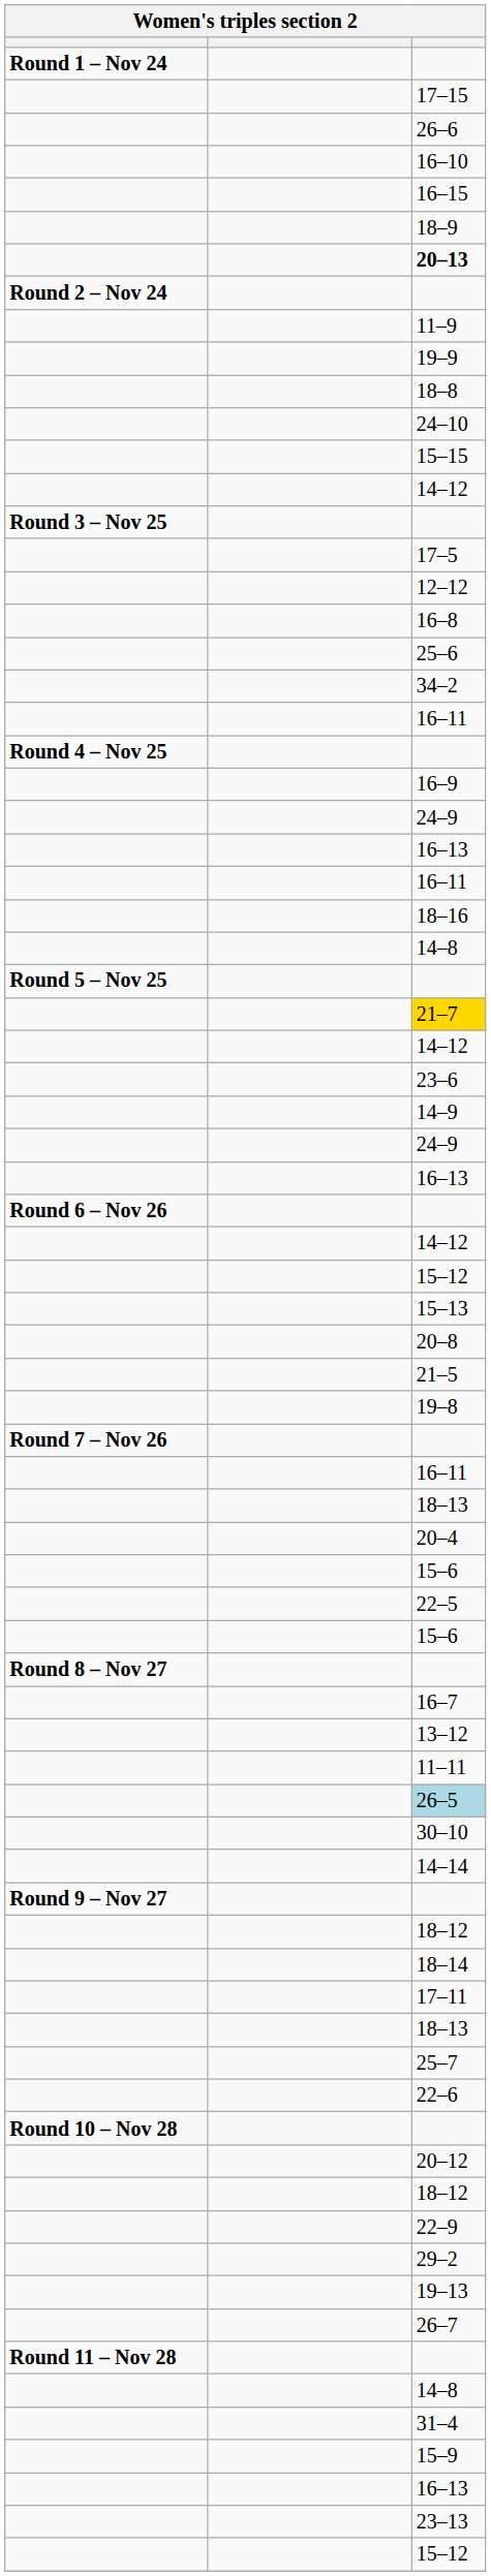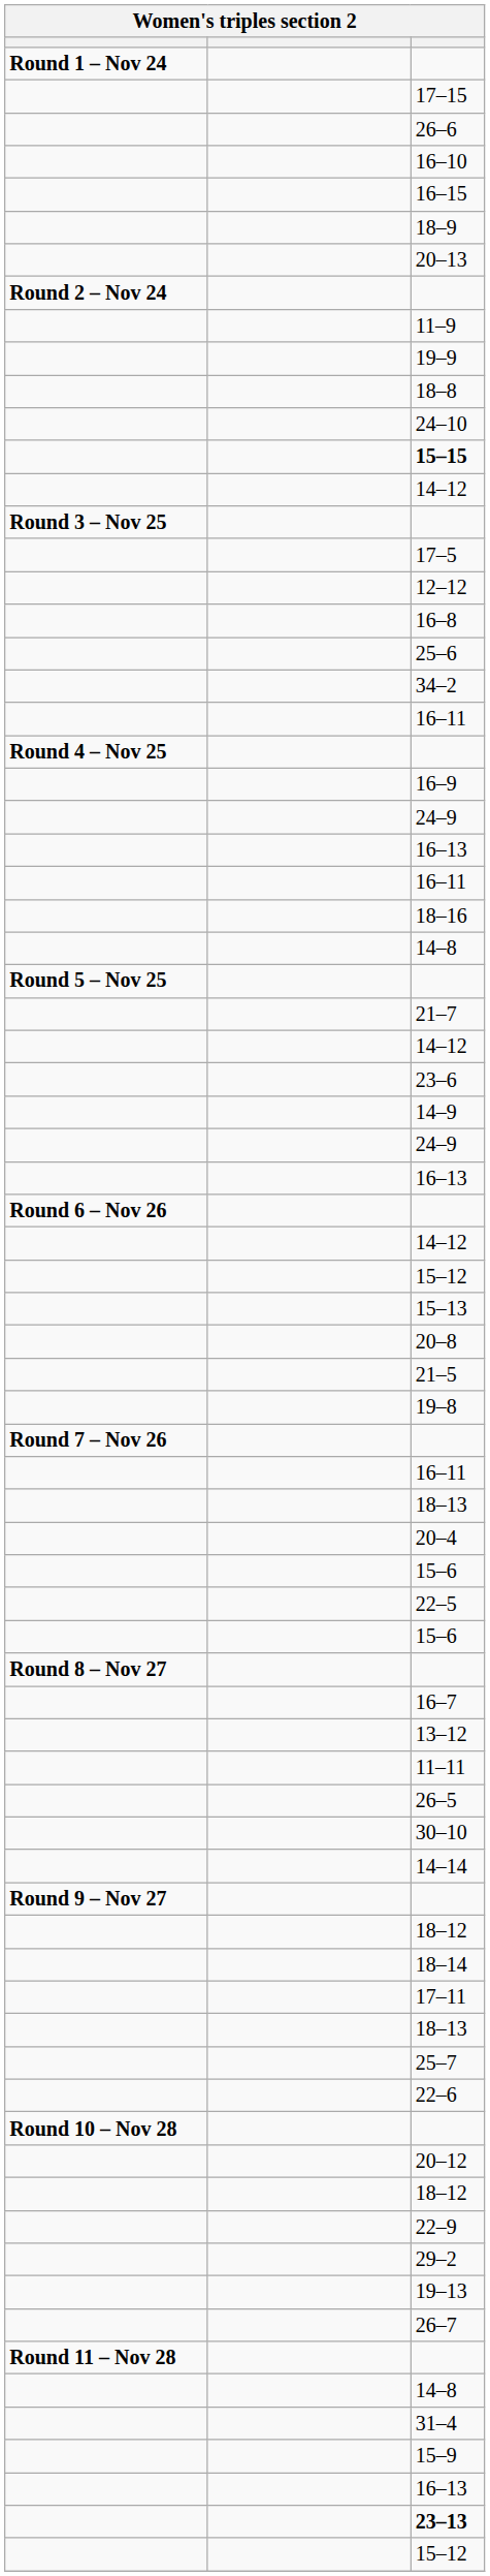20–13 | column 3: bold -> normal
15–15 | column 3: normal -> bold
21–7 | column 3: gold background -> no background
26–5 | column 3: lightblue background -> no background
23–13 | column 3: normal -> bold
